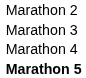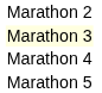Marathon 3 | column 1: no background -> lightyellow background
Marathon 5 | column 1: bold -> normal
